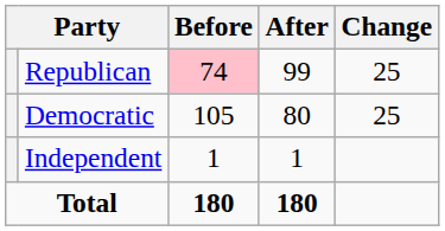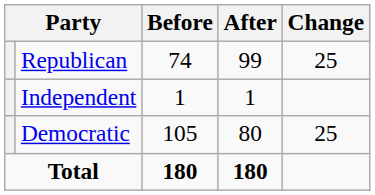Republican | Before: pink background -> no background
rows swapped: Democratic <-> Independent
